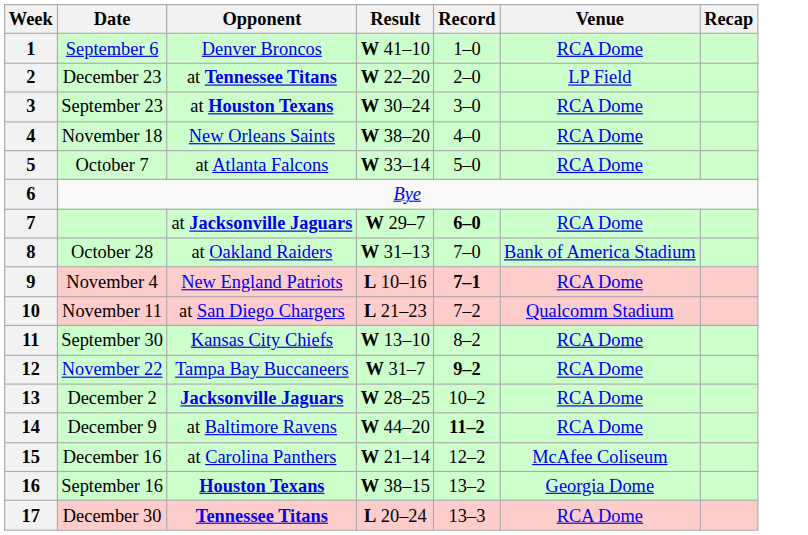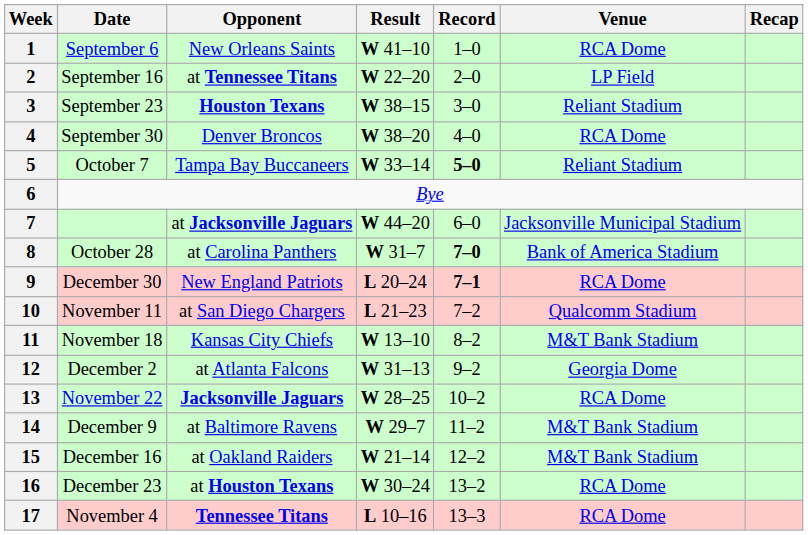1 | Opponent: Denver Broncos -> New Orleans Saints
2 | Date: December 23 -> September 16
3 | Opponent: at Houston Texans -> Houston Texans
3 | Result: W 30–24 -> W 38–15
3 | Venue: RCA Dome -> Reliant Stadium
4 | Date: November 18 -> September 30
4 | Opponent: New Orleans Saints -> Denver Broncos
5 | Opponent: at Atlanta Falcons -> Tampa Bay Buccaneers
5 | Record: normal -> bold
5 | Venue: RCA Dome -> Reliant Stadium
7 | Result: W 29–7 -> W 44–20
7 | Record: bold -> normal
7 | Venue: RCA Dome -> Jacksonville Municipal Stadium
8 | Opponent: at Oakland Raiders -> at Carolina Panthers
8 | Result: W 31–13 -> W 31–7
8 | Record: normal -> bold
9 | Date: November 4 -> December 30
9 | Result: L 10–16 -> L 20–24
11 | Date: September 30 -> November 18
11 | Venue: RCA Dome -> M&T Bank Stadium
12 | Date: November 22 -> December 2
12 | Opponent: Tampa Bay Buccaneers -> at Atlanta Falcons
12 | Result: W 31–7 -> W 31–13
12 | Record: bold -> normal
12 | Venue: RCA Dome -> Georgia Dome
13 | Date: December 2 -> November 22
14 | Result: W 44–20 -> W 29–7
14 | Record: bold -> normal
14 | Venue: RCA Dome -> M&T Bank Stadium
15 | Opponent: at Carolina Panthers -> at Oakland Raiders
15 | Venue: McAfee Coliseum -> M&T Bank Stadium
16 | Date: September 16 -> December 23
16 | Opponent: Houston Texans -> at Houston Texans
16 | Result: W 38–15 -> W 30–24
16 | Venue: Georgia Dome -> RCA Dome
17 | Date: December 30 -> November 4
17 | Result: L 20–24 -> L 10–16
